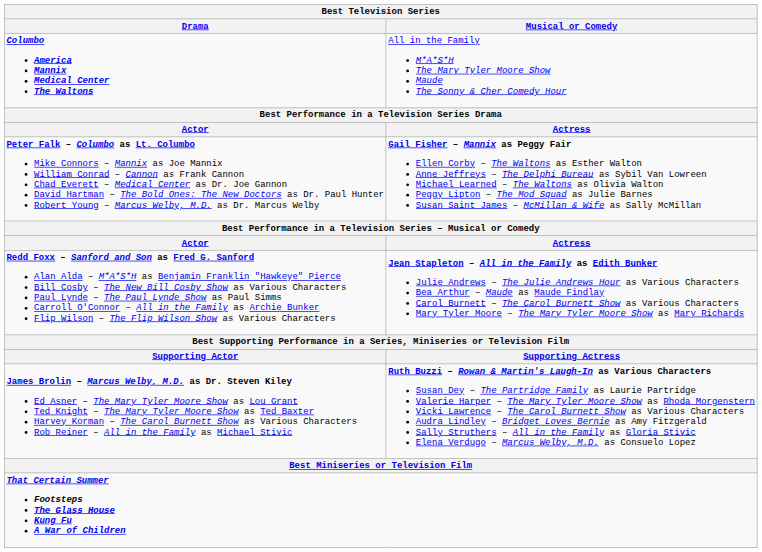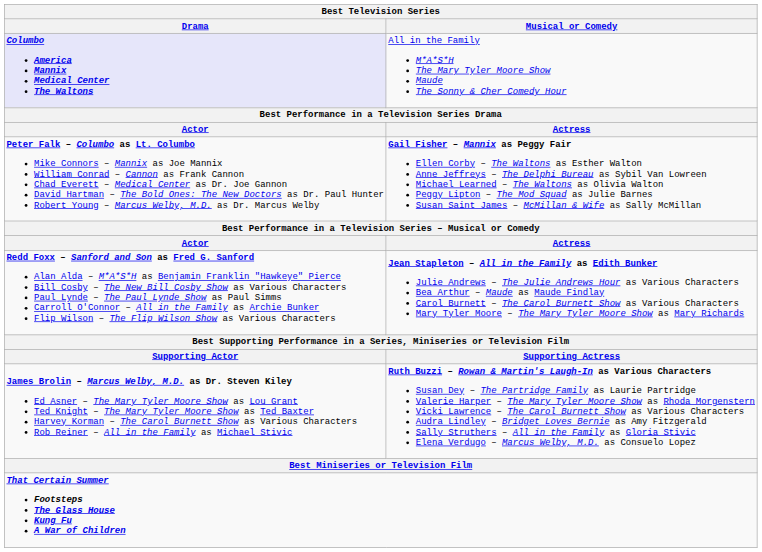row 3 | Drama: no background -> lavender background
